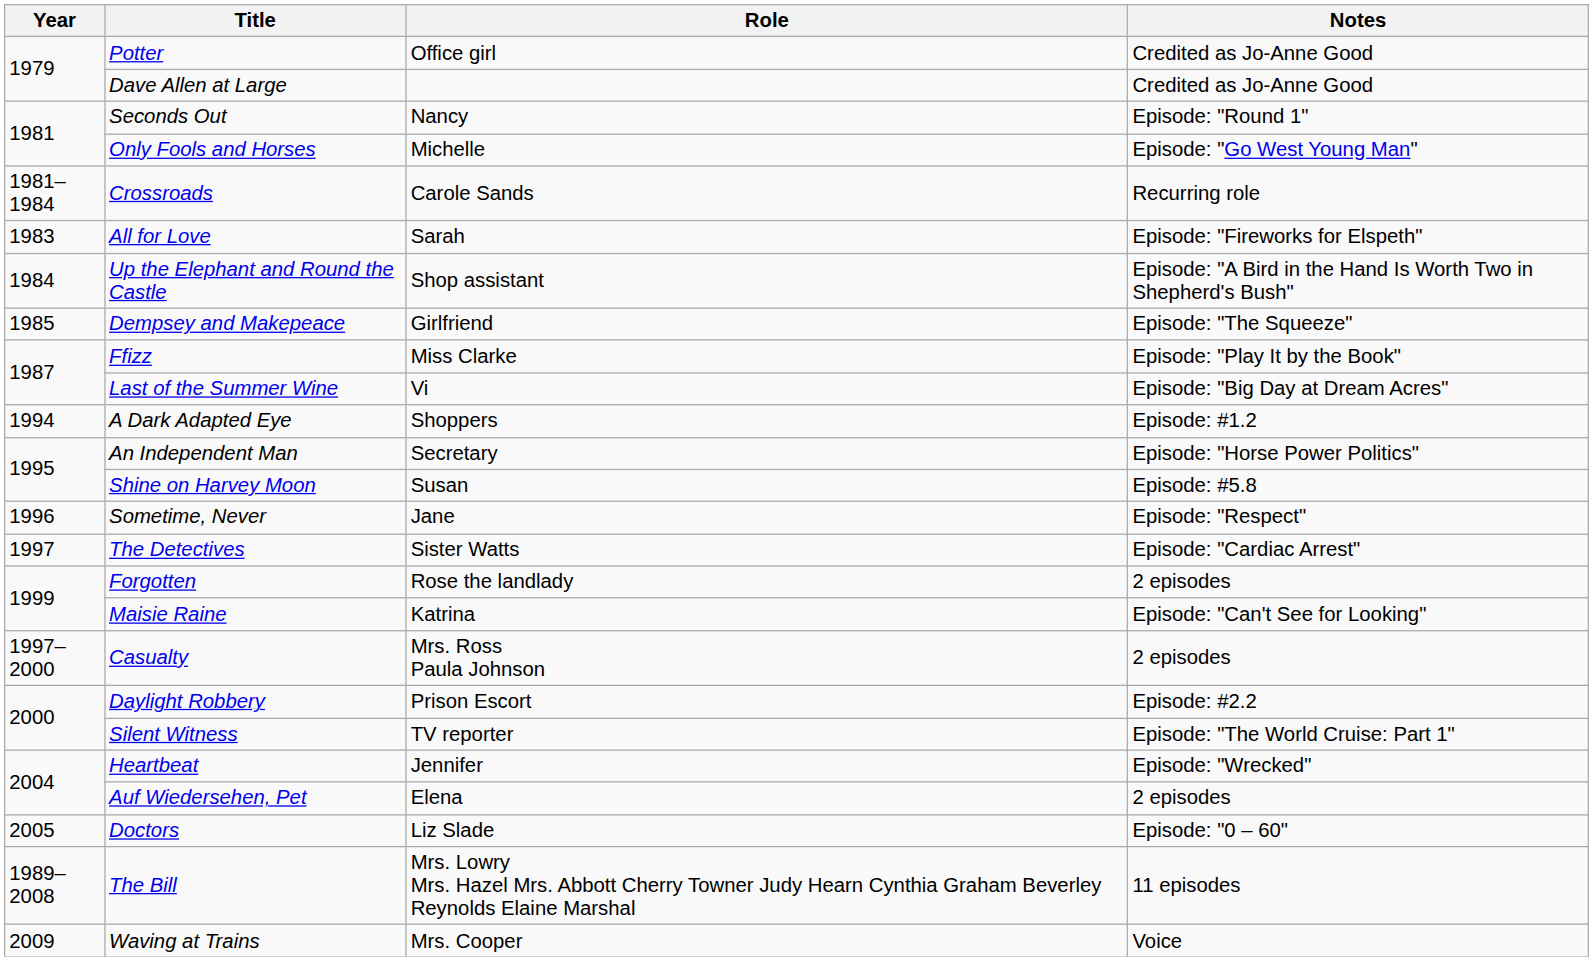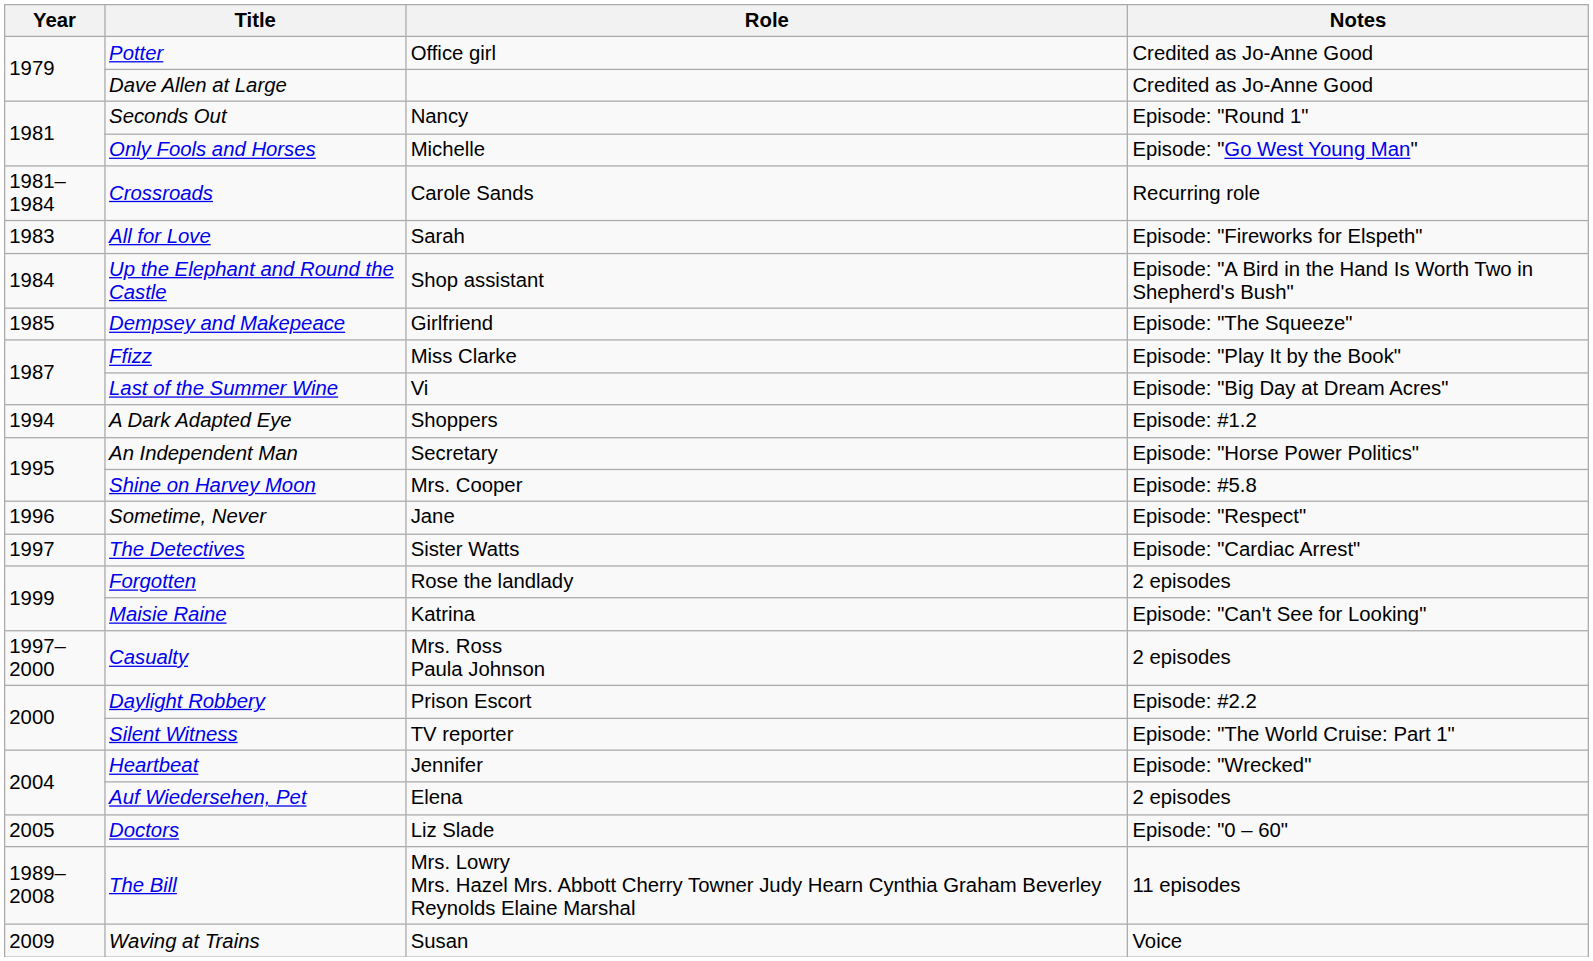Shine on Harvey Moon | Role: Susan -> Mrs. Cooper
Waving at Trains | Role: Mrs. Cooper -> Susan
